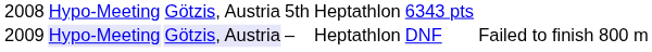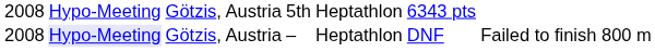row 2 | column 1: 2009 -> 2008
row 2 | column 3: lavender background -> no background
